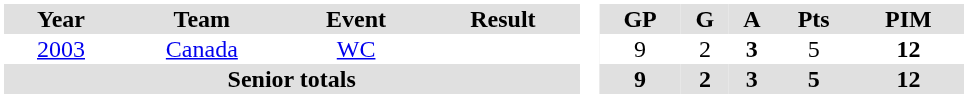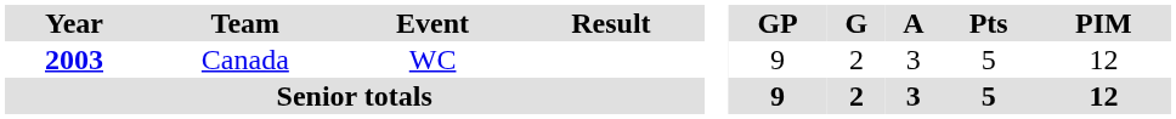Canada | Year: normal -> bold
Canada | A: bold -> normal
Canada | PIM: bold -> normal
